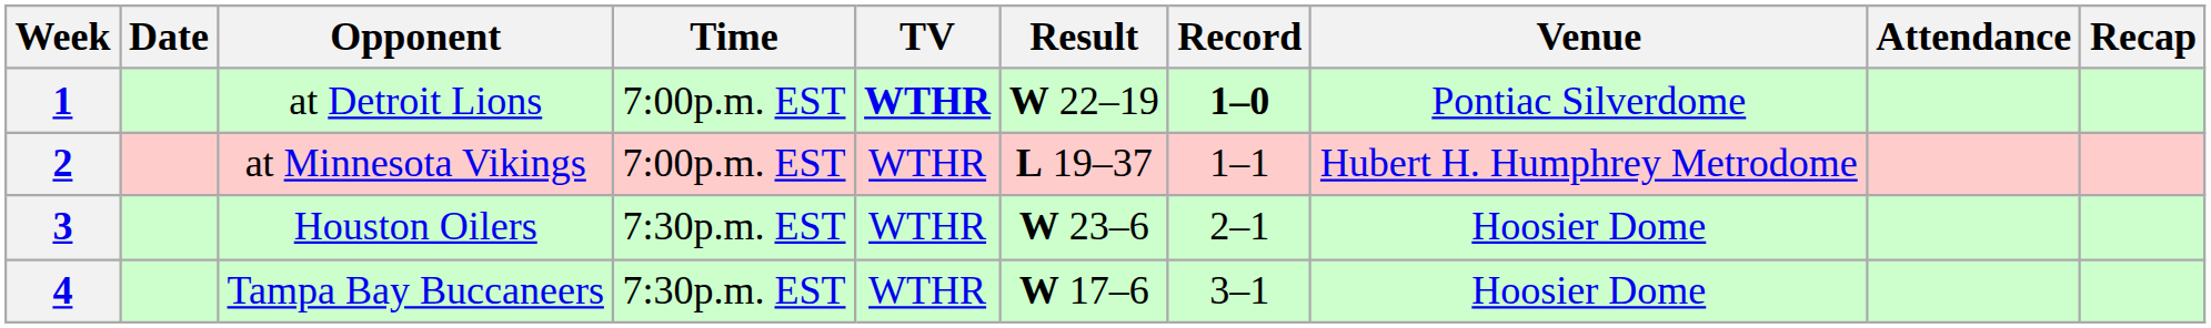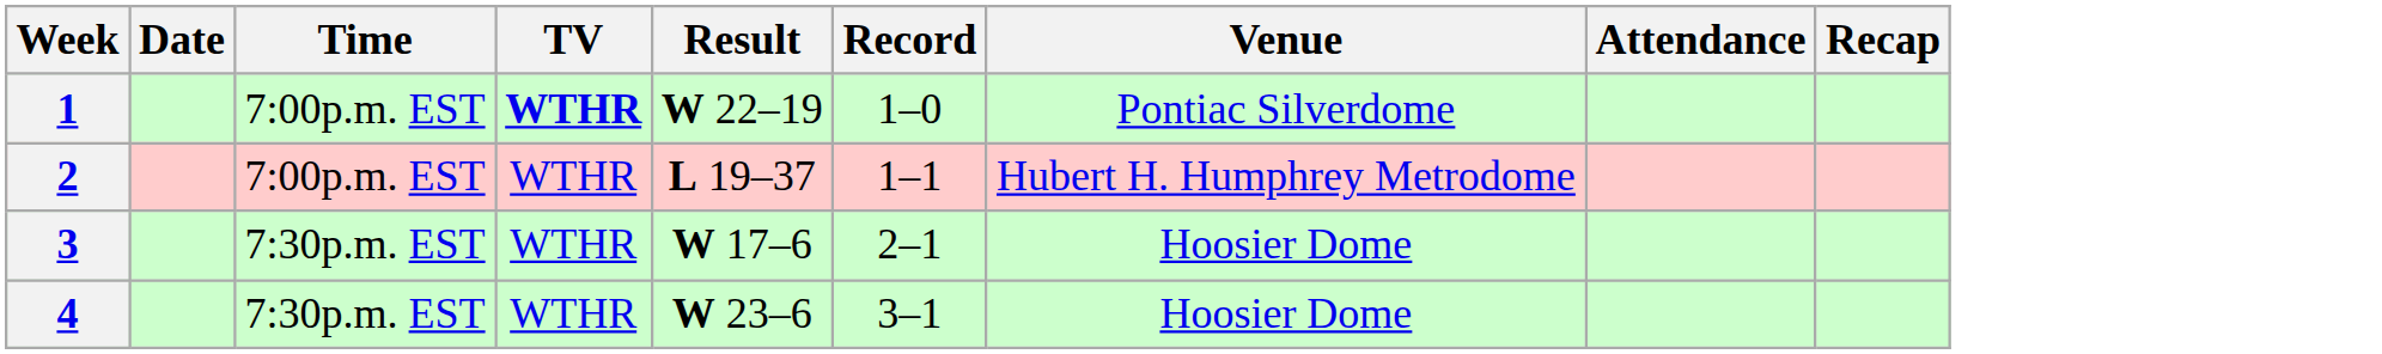- column: Opponent | at Detroit Lions | at Minnesota Vikings | Houston Oilers | Tampa Bay Buccaneers
1 | Record: bold -> normal
3 | Result: W 23–6 -> W 17–6
4 | Result: W 17–6 -> W 23–6
